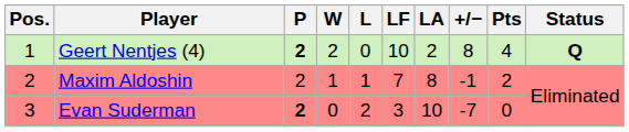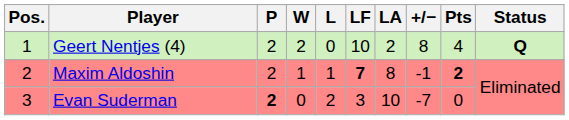Geert Nentjes (4) | P: bold -> normal
Maxim Aldoshin | LF: normal -> bold
Maxim Aldoshin | Pts: normal -> bold
